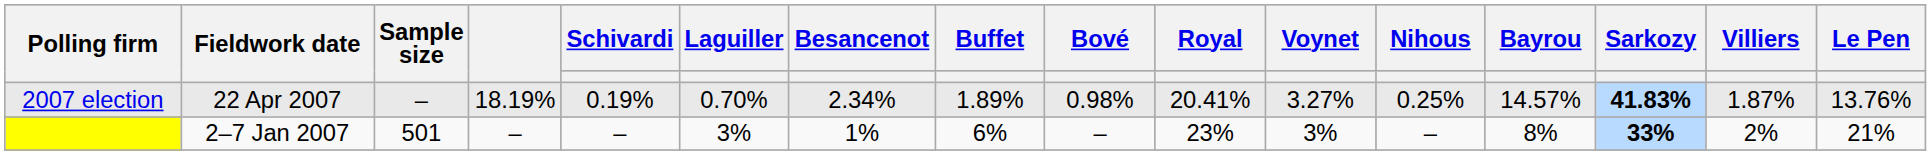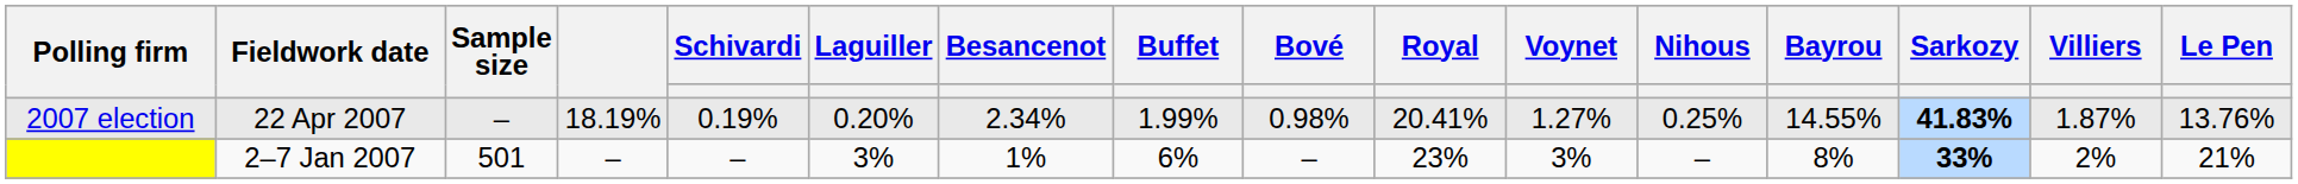2007 election | Laguiller: 0.70% -> 0.20%
2007 election | Buffet: 1.89% -> 1.99%
2007 election | Voynet: 3.27% -> 1.27%
2007 election | Bayrou: 14.57% -> 14.55%
